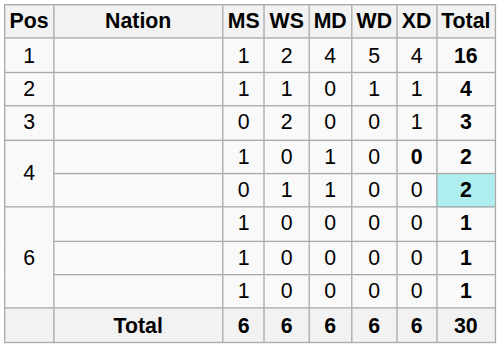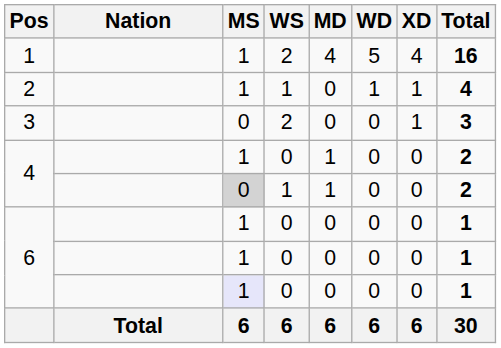row 5 | XD: bold -> normal
row 6 | MS: no background -> lightgrey background
row 6 | Total: paleturquoise background -> no background
row 9 | MS: no background -> lavender background
